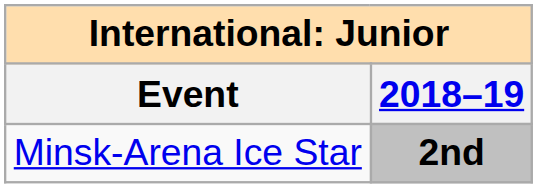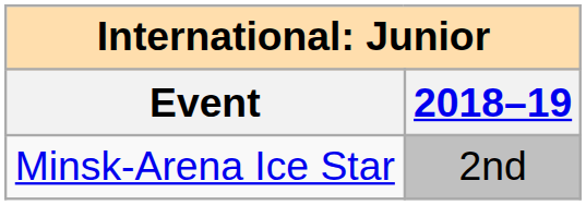Minsk-Arena Ice Star | 2018–19: bold -> normal
